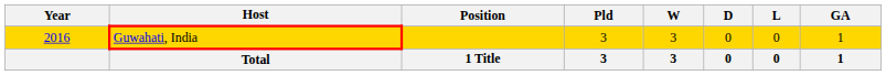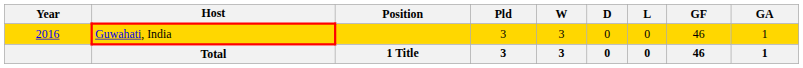+ column: GF | 46 | 46
